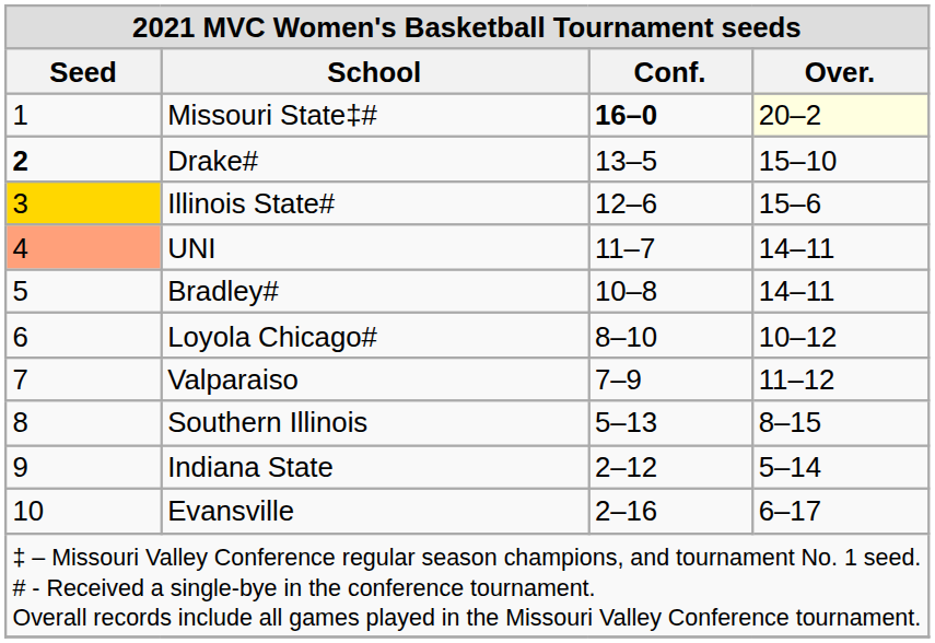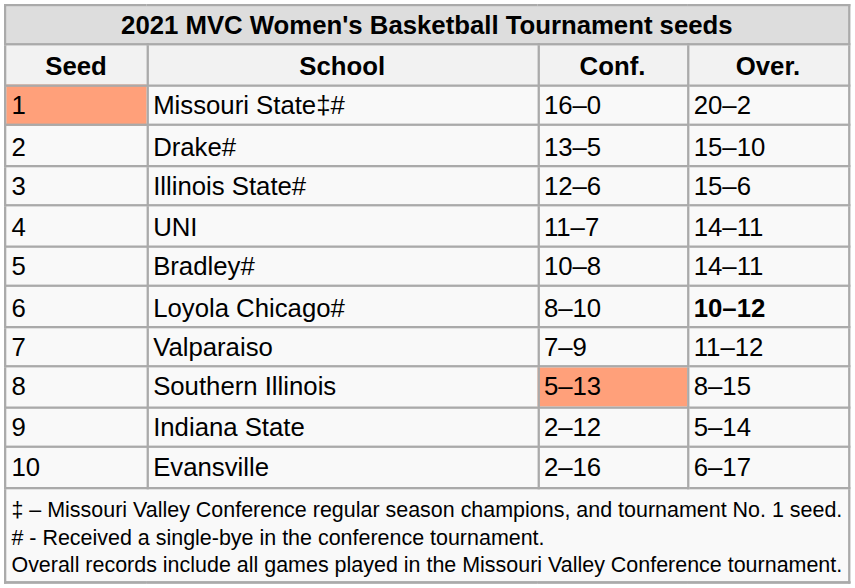Missouri State‡# | Seed: no background -> lightsalmon background
Missouri State‡# | Conf.: bold -> normal
Missouri State‡# | Over.: lightyellow background -> no background
Drake# | Seed: bold -> normal
Illinois State# | Seed: gold background -> no background
UNI | Seed: lightsalmon background -> no background
Loyola Chicago# | Over.: normal -> bold
Southern Illinois | Conf.: no background -> lightsalmon background
